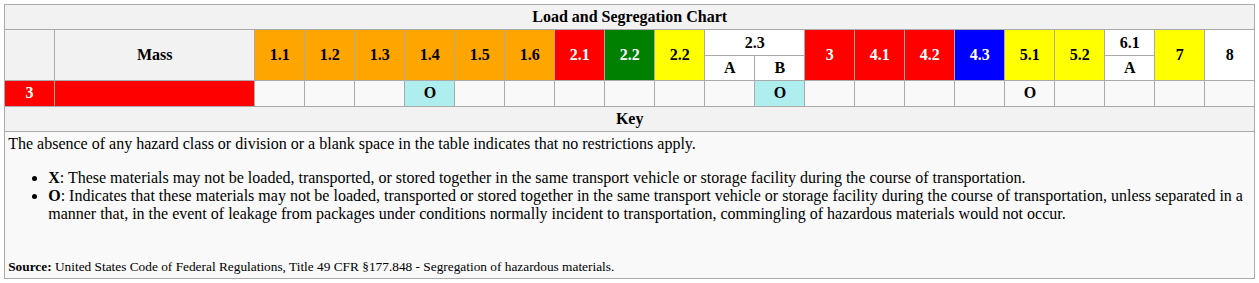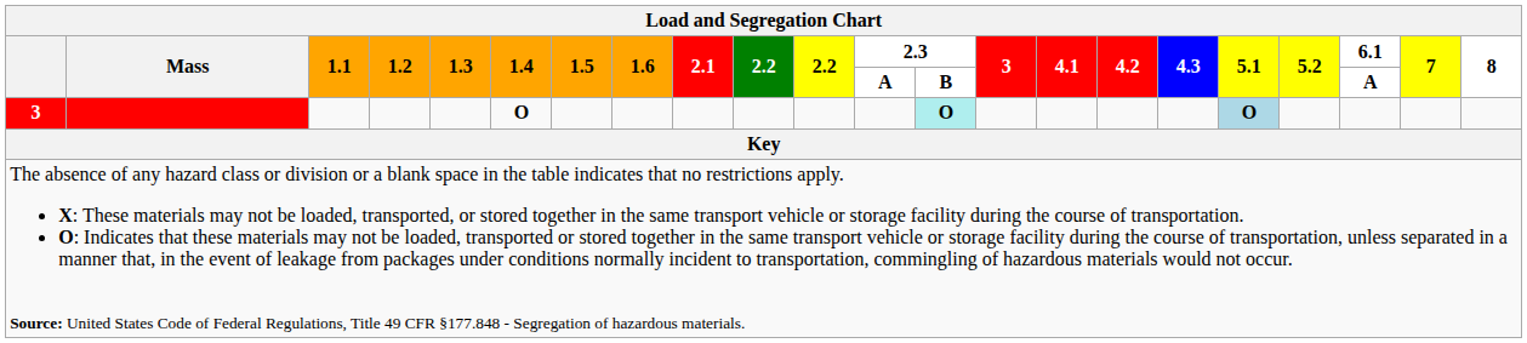row 4 | 1.4: paleturquoise background -> no background
row 4 | 5.1: no background -> lightblue background
